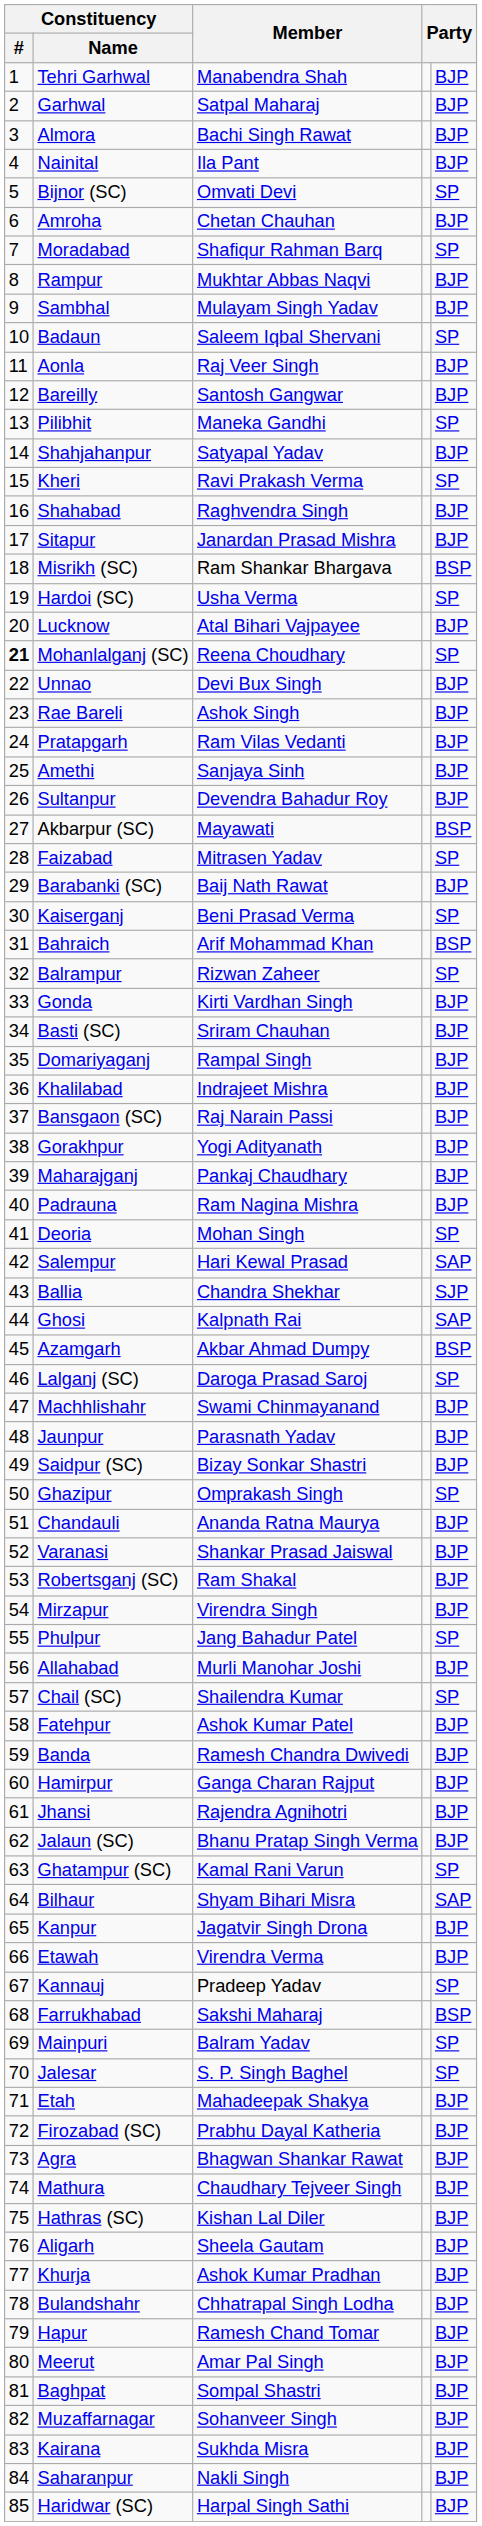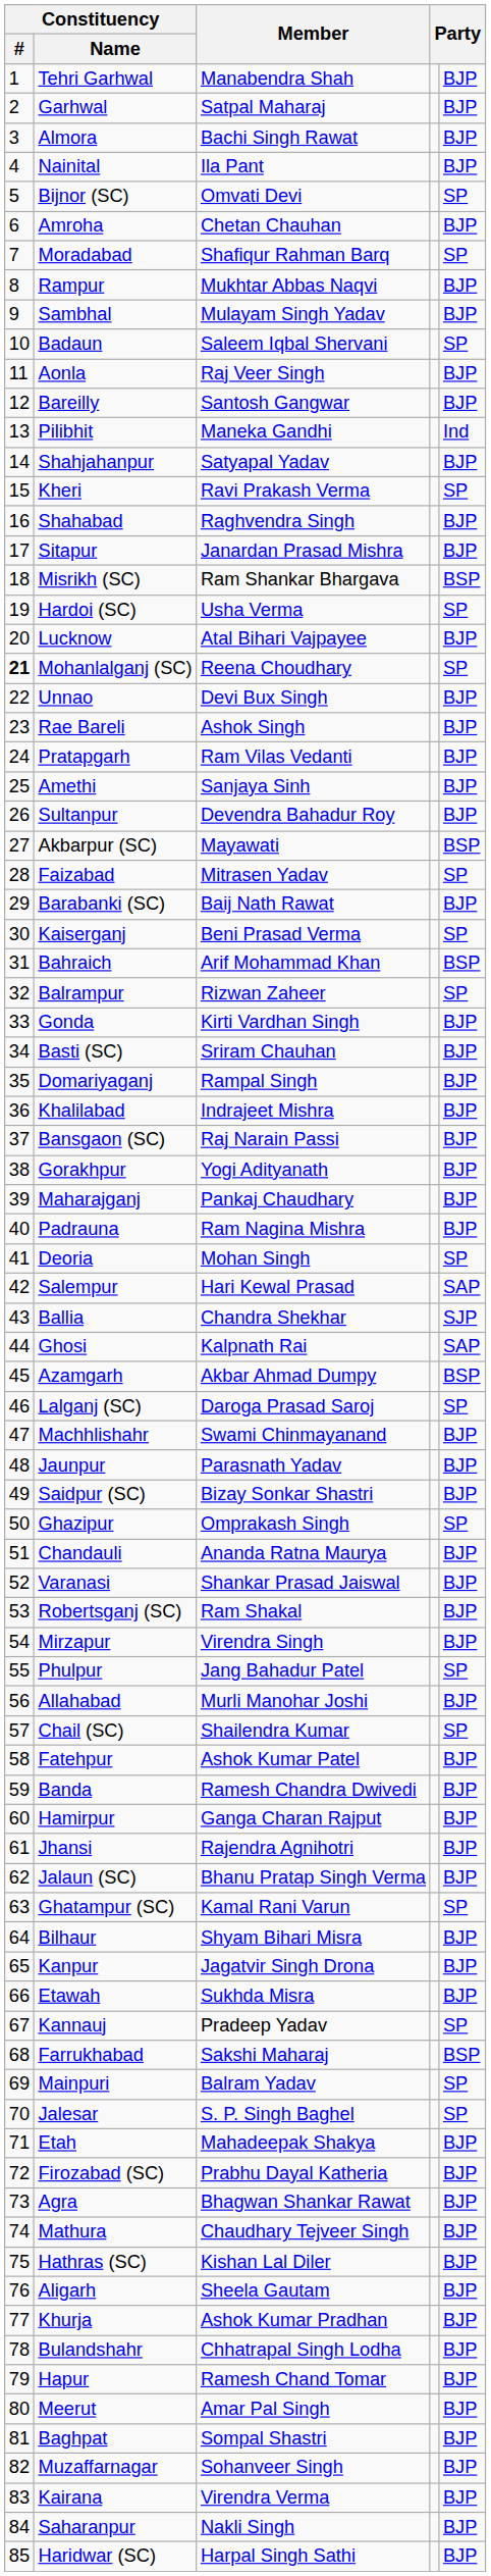Pilibhit | column 5: SP -> Ind
Bilhaur | column 5: SAP -> BJP
Etawah | Member: Virendra Verma -> Sukhda Misra
Kairana | Member: Sukhda Misra -> Virendra Verma
